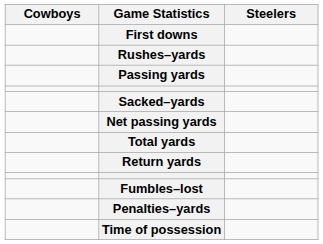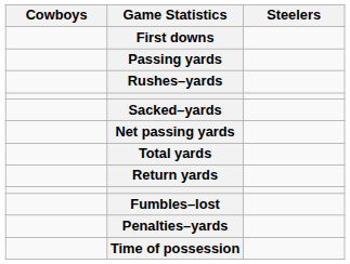rows swapped: Rushes–yards <-> Passing yards
